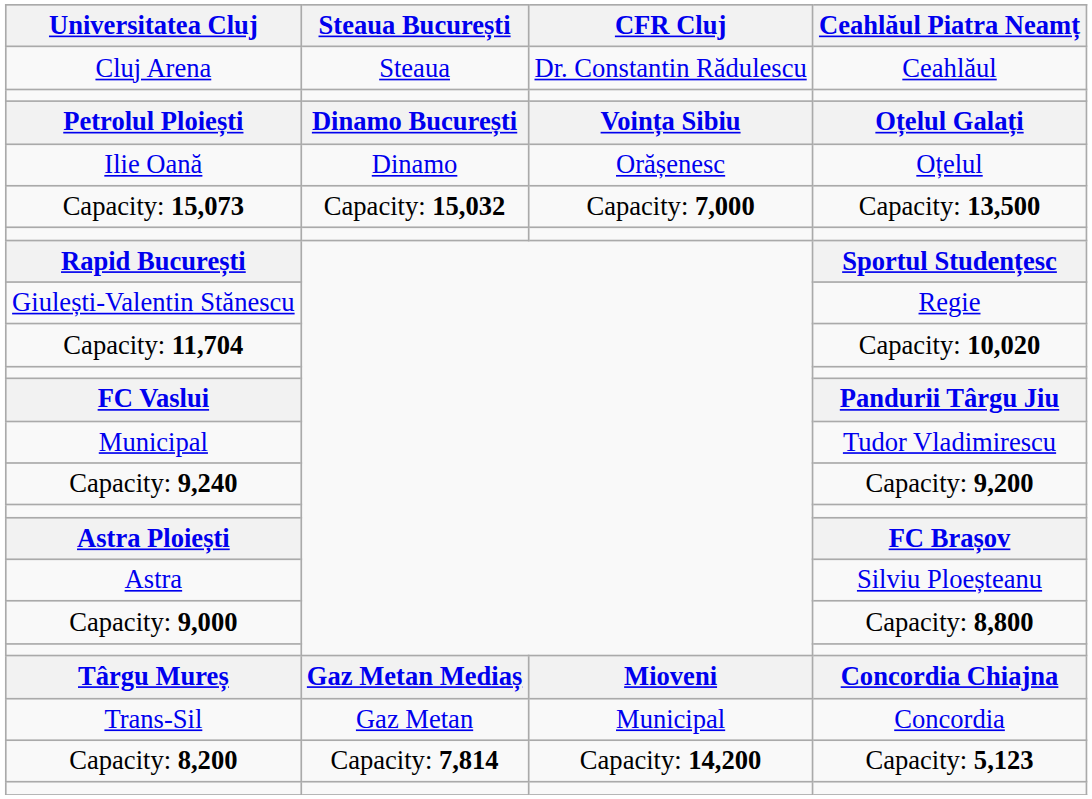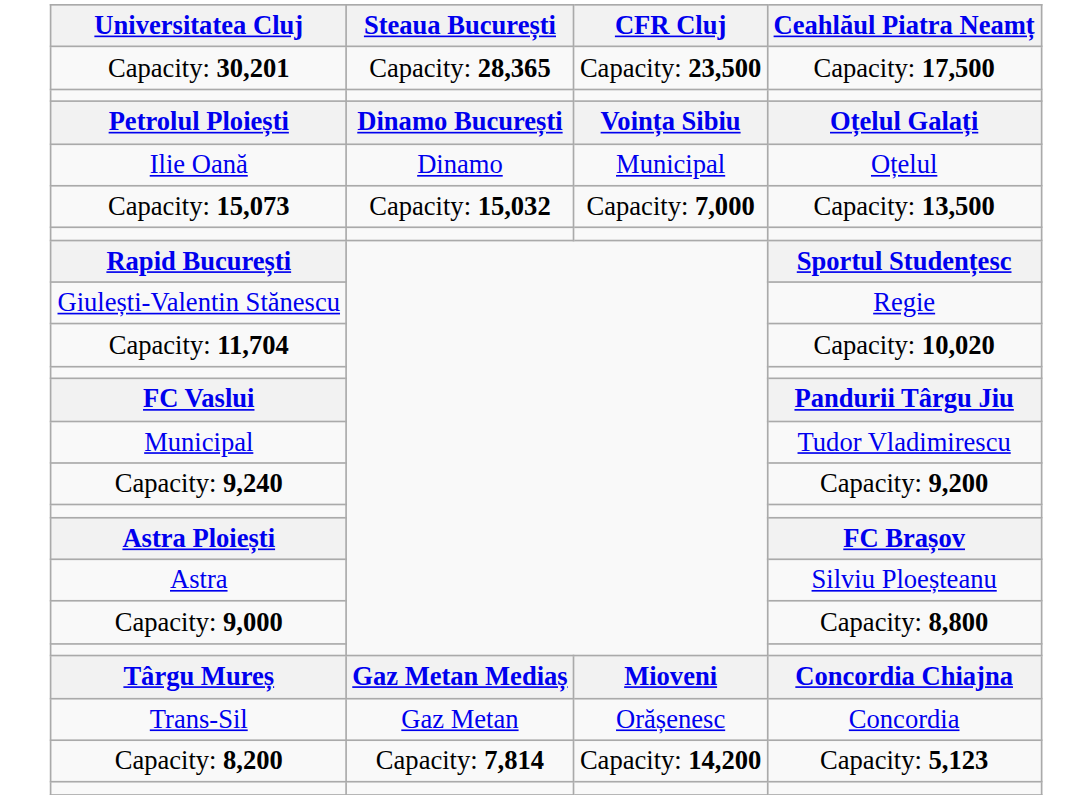- row: Cluj Arena | Steaua | Dr. Constantin Rădulescu | Ceahlăul
+ row: Capacity: 30,201 | Capacity: 28,365 | Capacity: 23,500 | Capacity: 17,500
Ilie Oană | CFR Cluj: Orășenesc -> Municipal
Trans-Sil | CFR Cluj: Municipal -> Orășenesc
